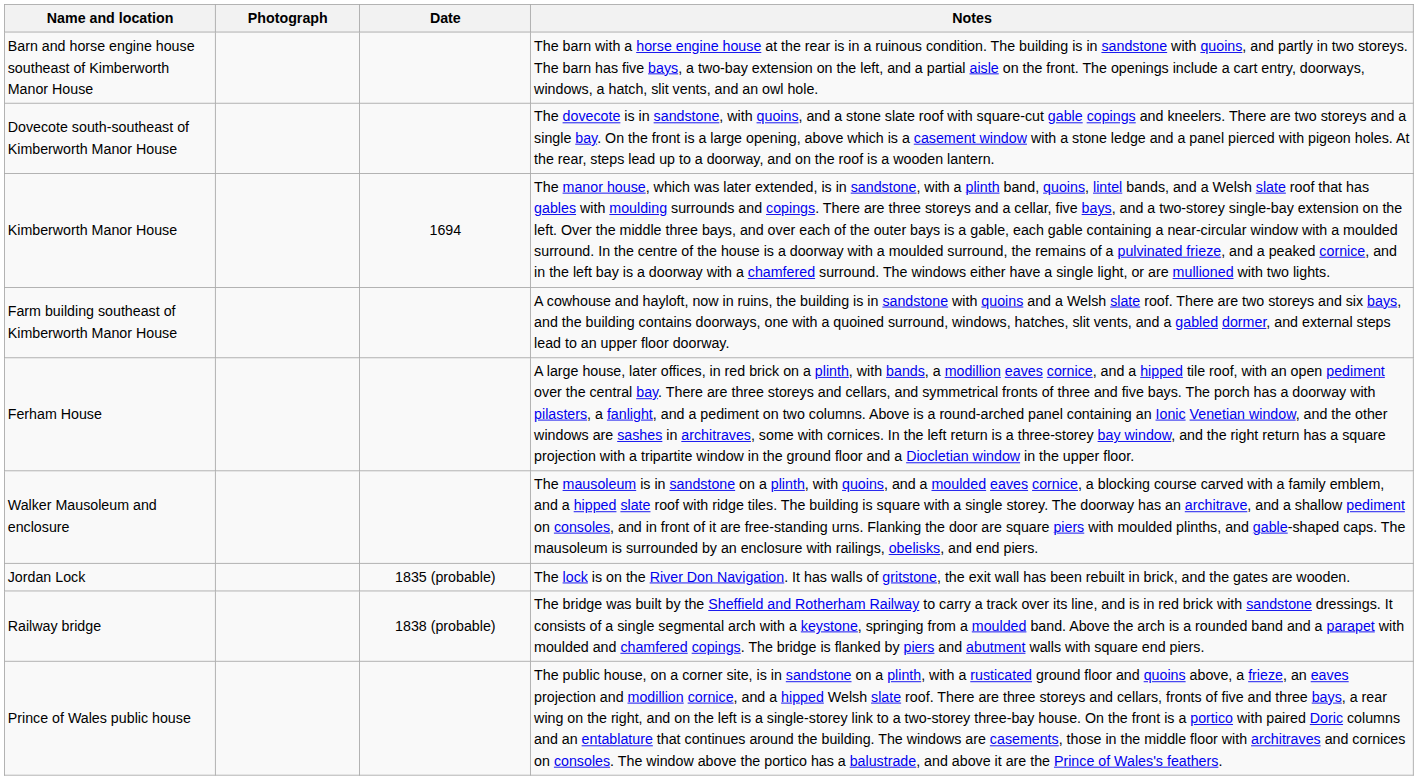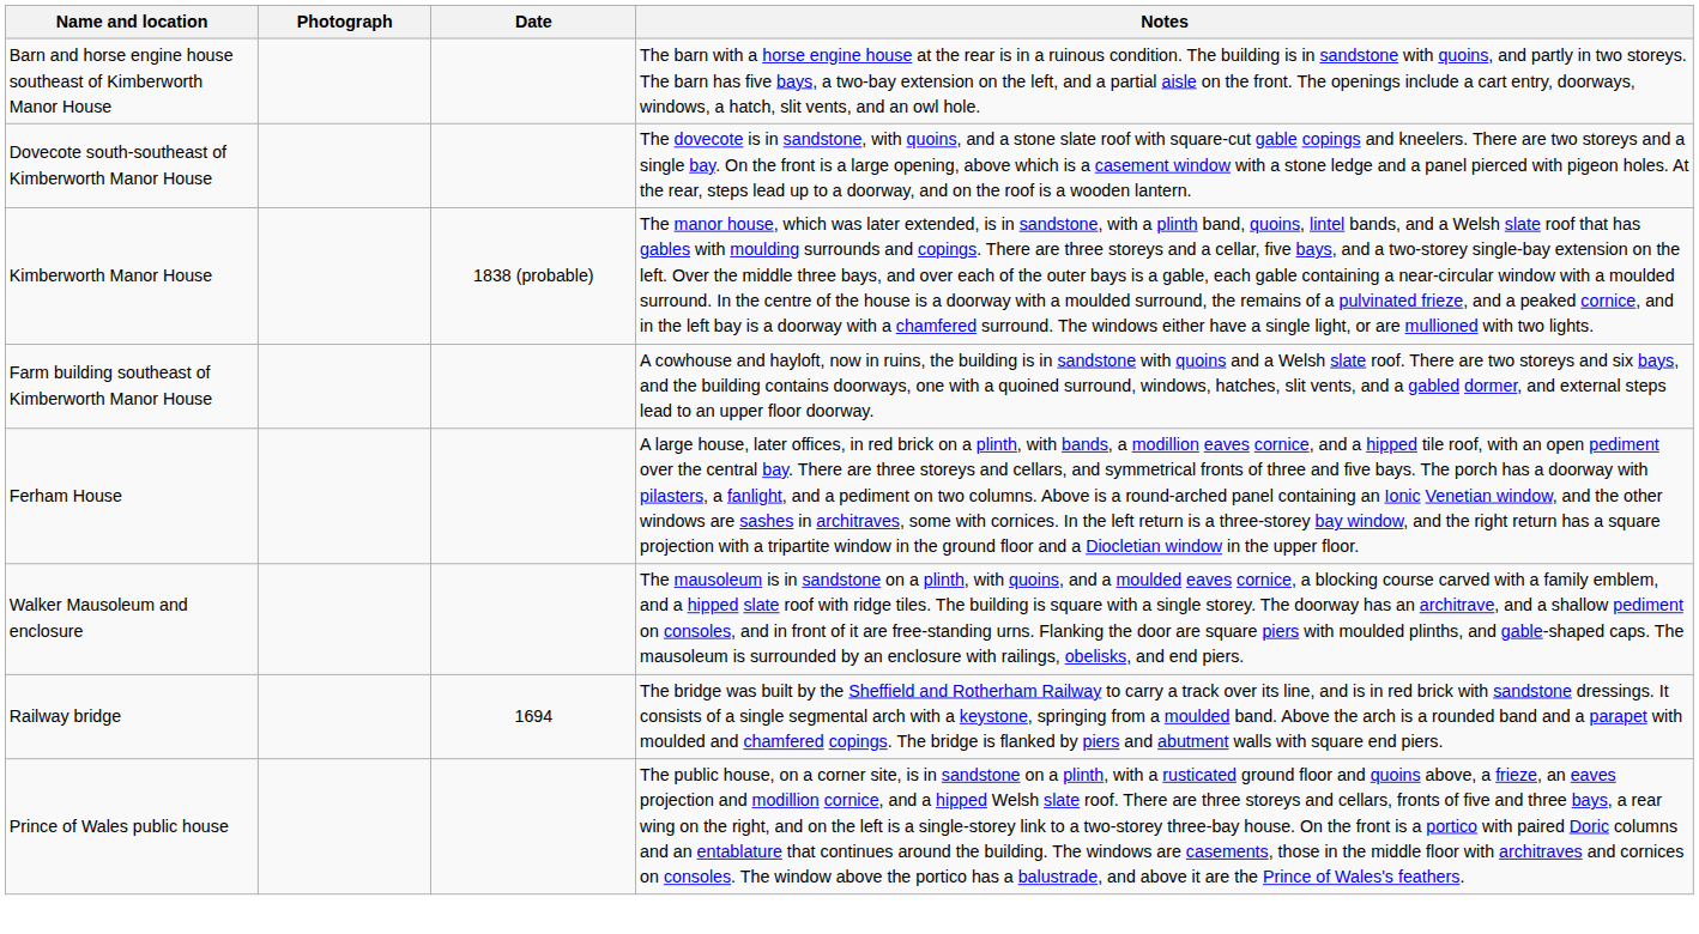Kimberworth Manor House | Date: 1694 -> 1838 (probable)
- row: Jordan Lock | 1835 (probable) | The lock is on the River Don Navigation. It has walls of gritstone, the exit wall has been rebuilt in brick, and the gates are wooden.
Railway bridge | Date: 1838 (probable) -> 1694
